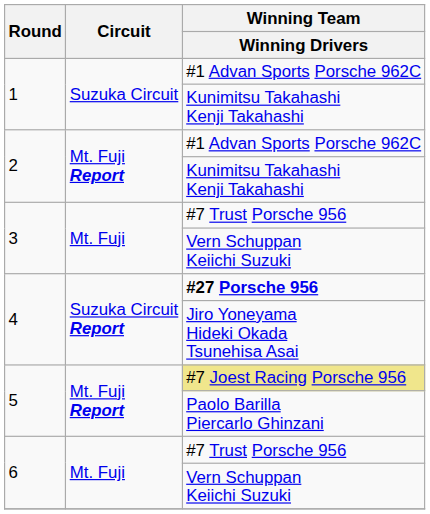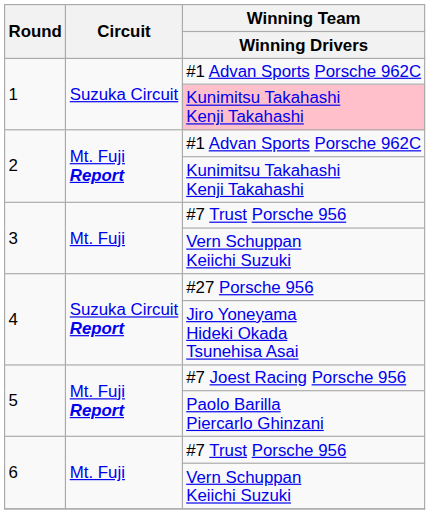1 / Kunimitsu Takahashi Kenji Takahashi | Winning Team / Winning Drivers: no background -> pink background
#27 Porsche 956 | Winning Team / Winning Drivers: bold -> normal
#7 Joest Racing Porsche 956 | Winning Team / Winning Drivers: khaki background -> no background
